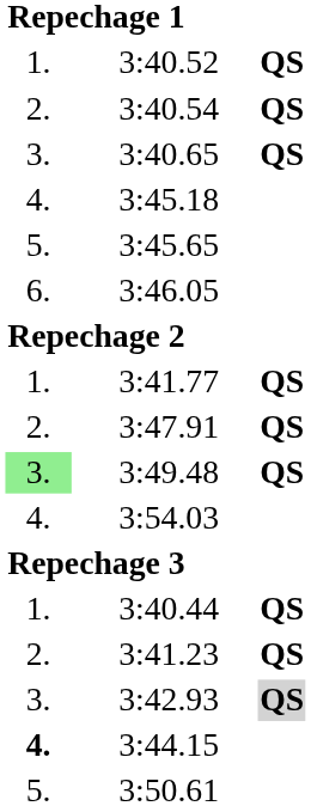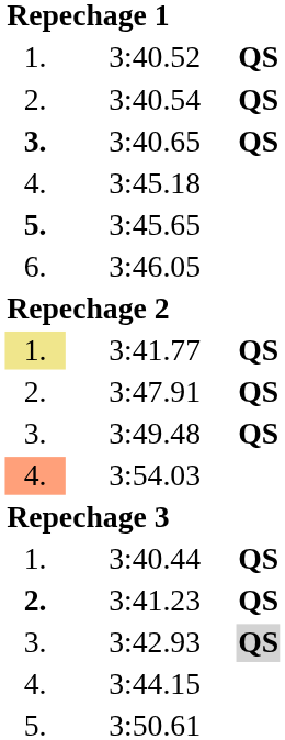3:40.65 | column 1: normal -> bold
3:45.65 | column 1: normal -> bold
3:41.77 | column 1: no background -> khaki background
3:49.48 | column 1: lightgreen background -> no background
3:54.03 | column 1: no background -> lightsalmon background
3:41.23 | column 1: normal -> bold
3:44.15 | column 1: bold -> normal
